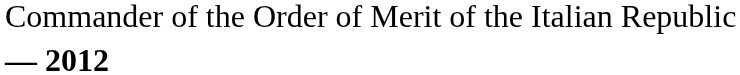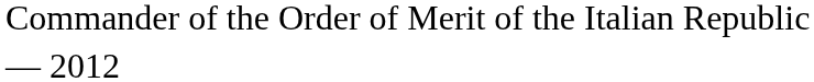row 2 | column 1: bold -> normal
